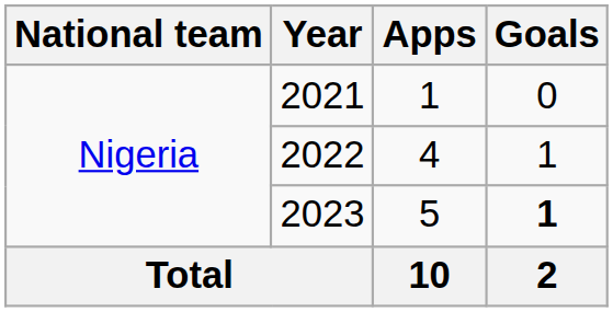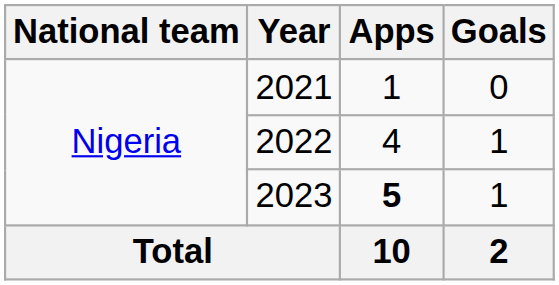2023 | Apps: normal -> bold
2023 | Goals: bold -> normal
